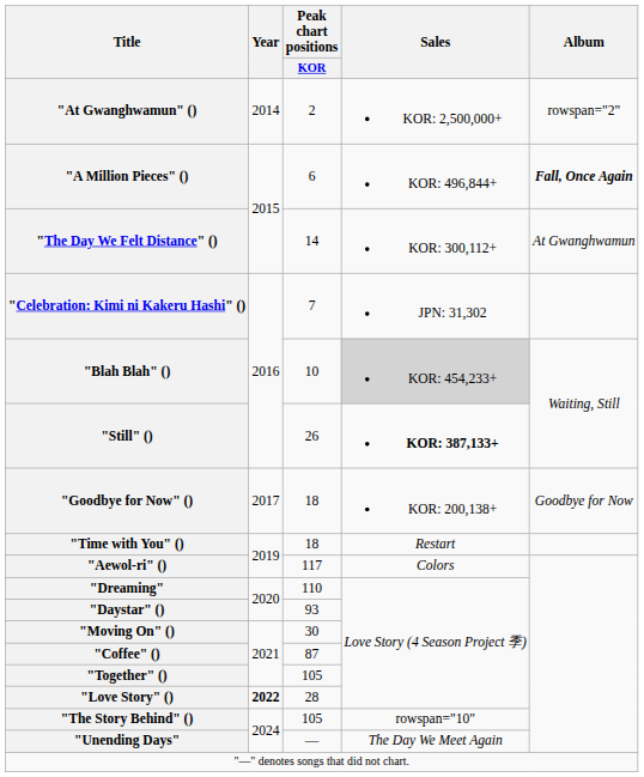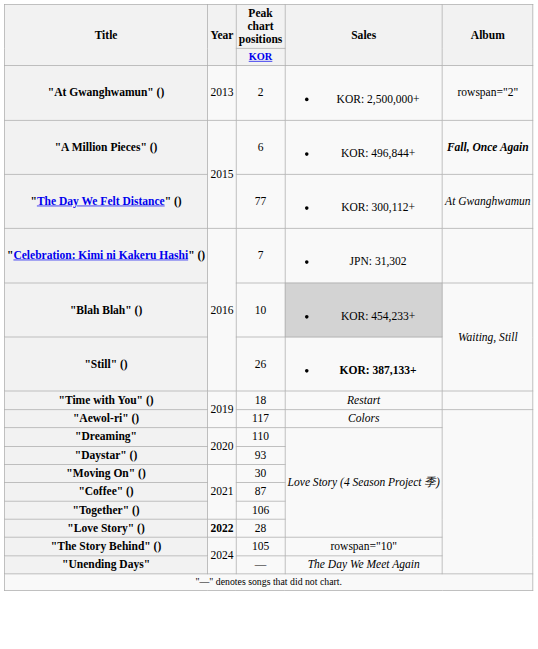"At Gwanghwamun" () | Year: 2014 -> 2013
"The Day We Felt Distance" () | Peak chart positions / KOR: 14 -> 77
- row: "Goodbye for Now" () | 2017 | 18 | KOR: 200,138+ | Goodbye for Now
"Together" () | Peak chart positions / KOR: 105 -> 106
